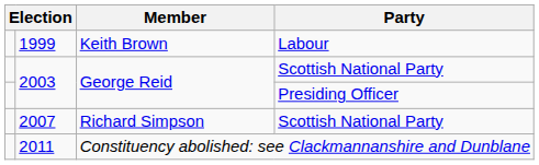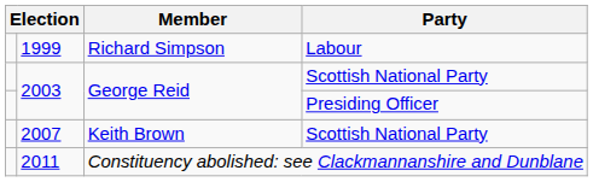1999 | Member: Keith Brown -> Richard Simpson
2007 | Member: Richard Simpson -> Keith Brown
